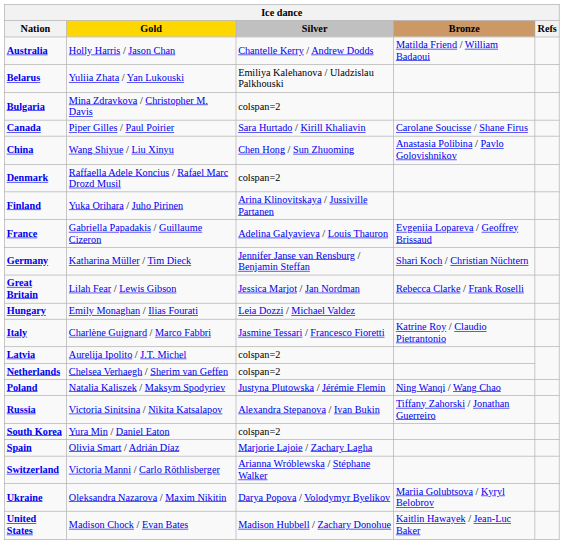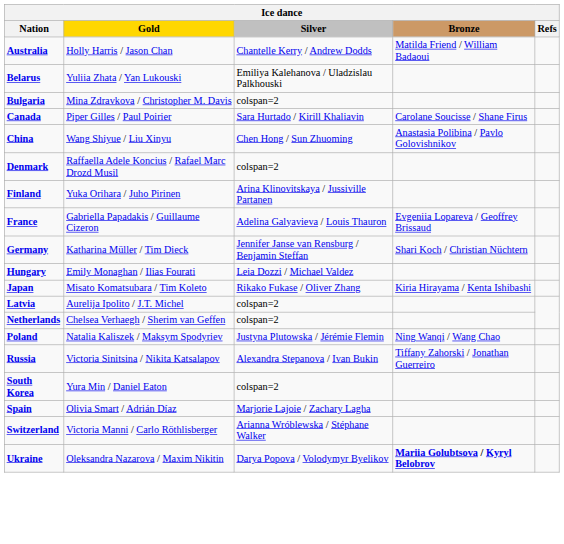- row: Great Britain | Lilah Fear / Lewis Gibson | Jessica Marjot / Jan Nordman | Rebecca Clarke / Frank Roselli
- row: Italy | Charlène Guignard / Marco Fabbri | Jasmine Tessari / Francesco Fioretti | Katrine Roy / Claudio Pietrantonio
+ row: Japan | Misato Komatsubara / Tim Koleto | Rikako Fukase / Oliver Zhang | Kiria Hirayama / Kenta Ishibashi
Ukraine | Bronze: normal -> bold
- row: United States | Madison Chock / Evan Bates | Madison Hubbell / Zachary Donohue | Kaitlin Hawayek / Jean-Luc Baker
